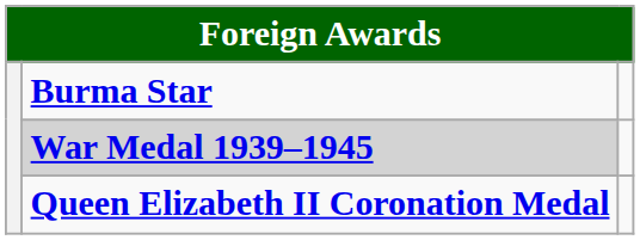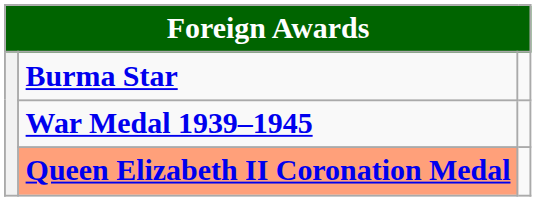War Medal 1939–1945 | Burma Star: lightgrey background -> no background
Queen Elizabeth II Coronation Medal | Burma Star: no background -> lightsalmon background
